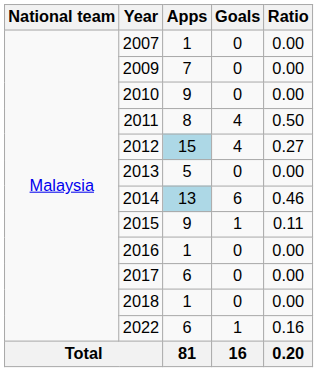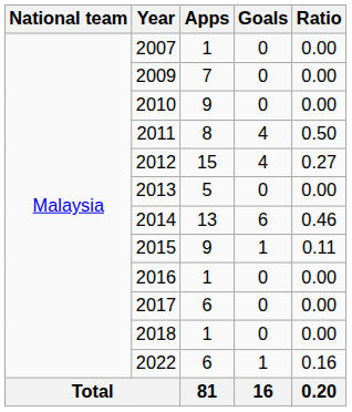2012 | Apps: lightblue background -> no background
2014 | Apps: lightblue background -> no background
